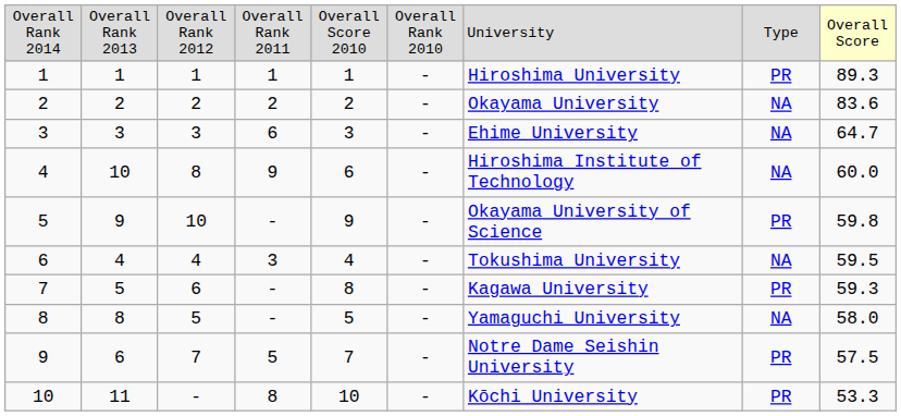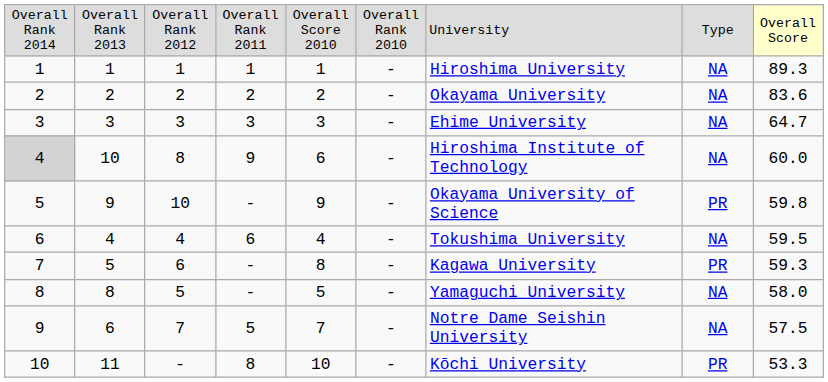row 2 | column 8: PR -> NA
row 4 | column 4: 6 -> 3
row 5 | column 1: no background -> lightgrey background
row 7 | column 4: 3 -> 6
row 10 | column 8: PR -> NA
